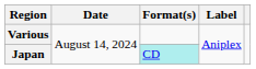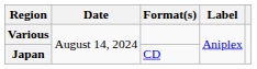Japan | Format(s): paleturquoise background -> no background
